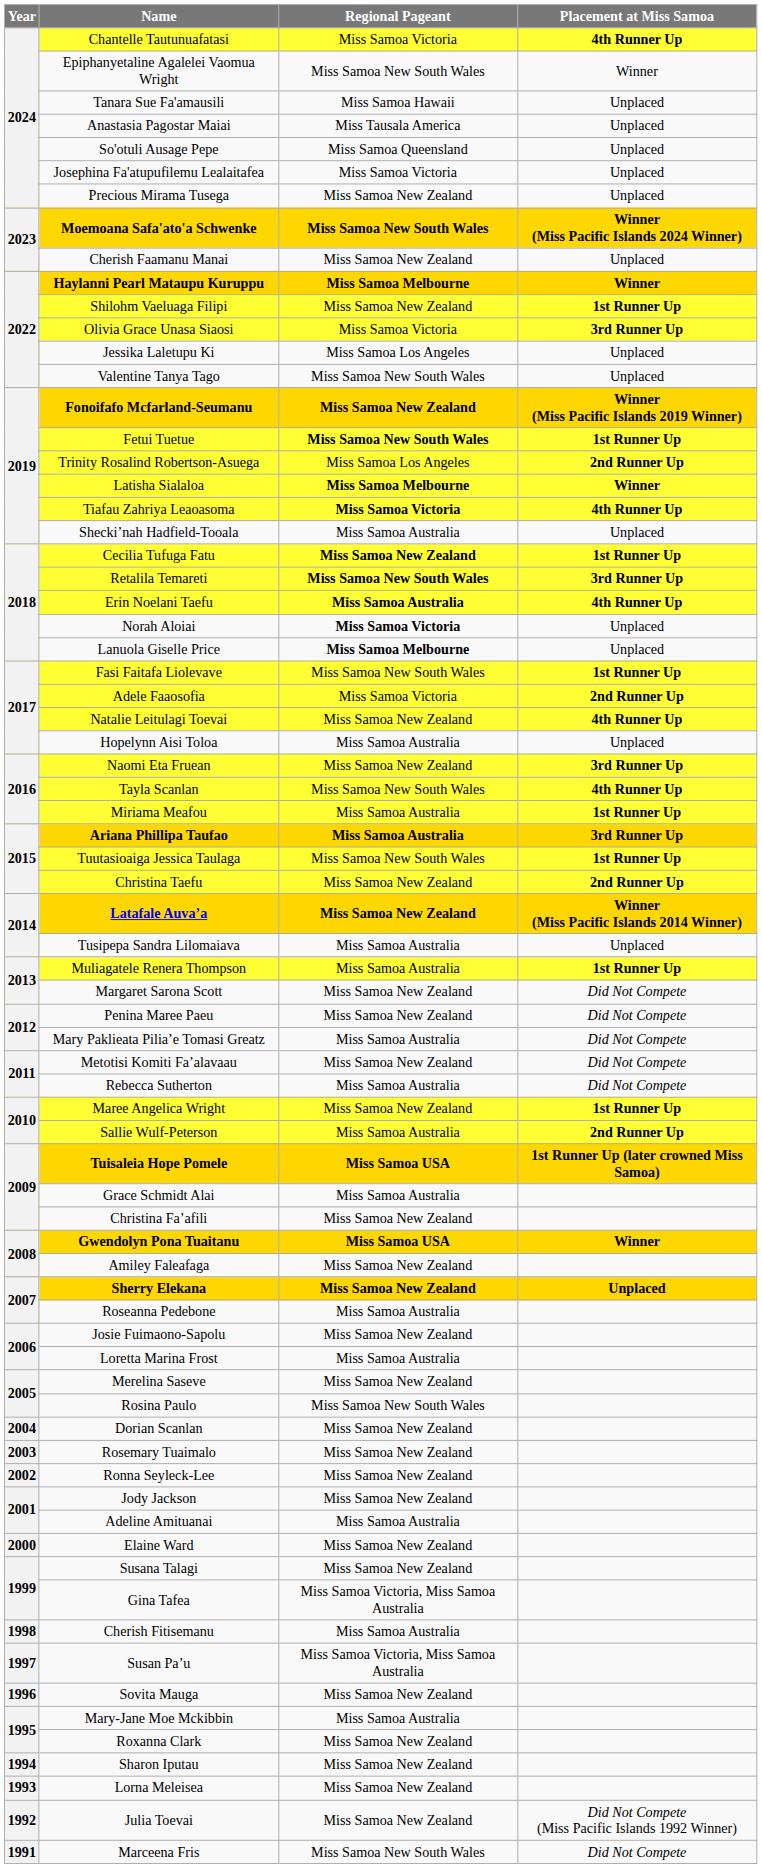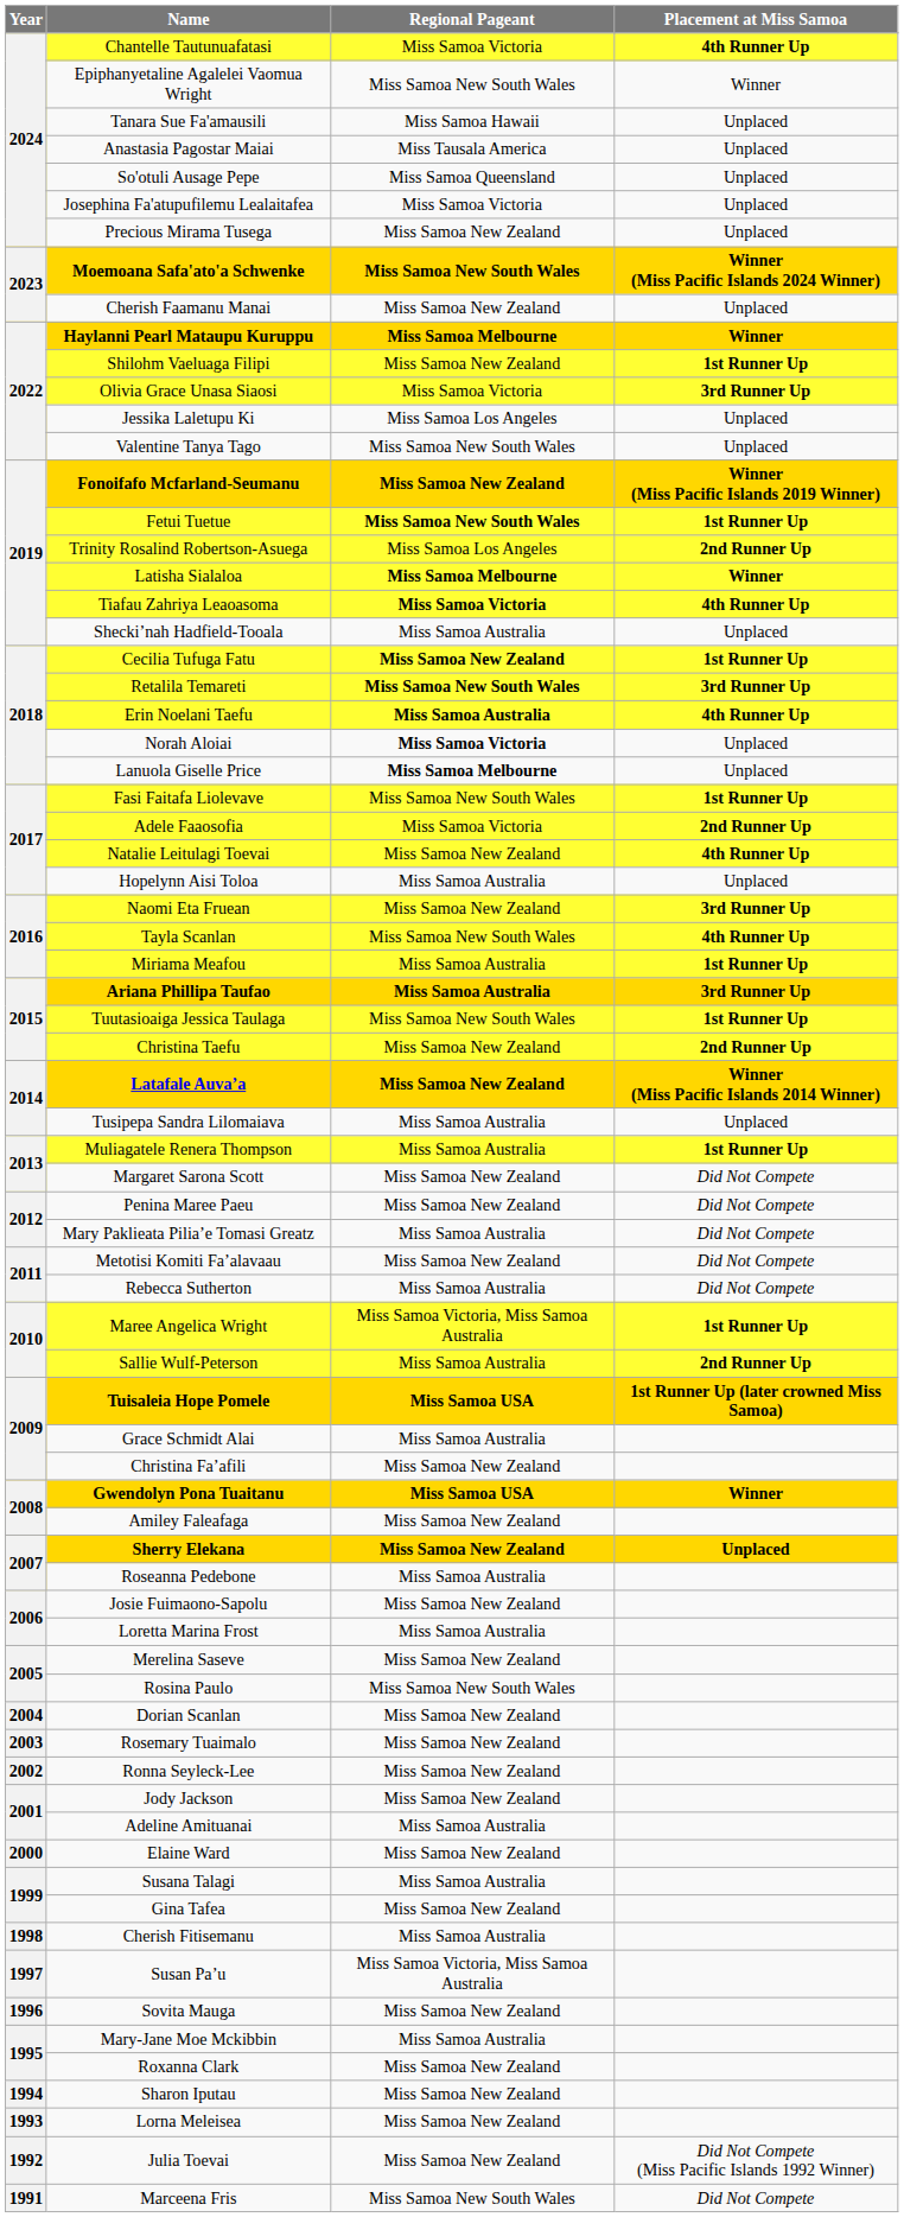Maree Angelica Wright | Regional Pageant: Miss Samoa New Zealand -> Miss Samoa Victoria, Miss Samoa Australia
Susana Talagi | Regional Pageant: Miss Samoa New Zealand -> Miss Samoa Australia
Gina Tafea | Regional Pageant: Miss Samoa Victoria, Miss Samoa Australia -> Miss Samoa New Zealand
